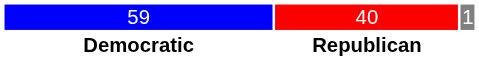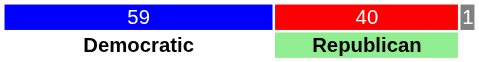Democratic | column 2: no background -> lightgreen background
